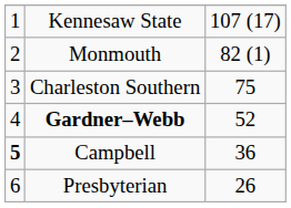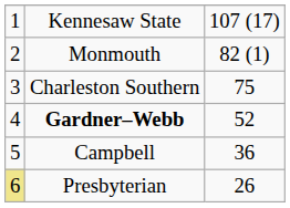Campbell | column 1: bold -> normal
Presbyterian | column 1: no background -> khaki background
